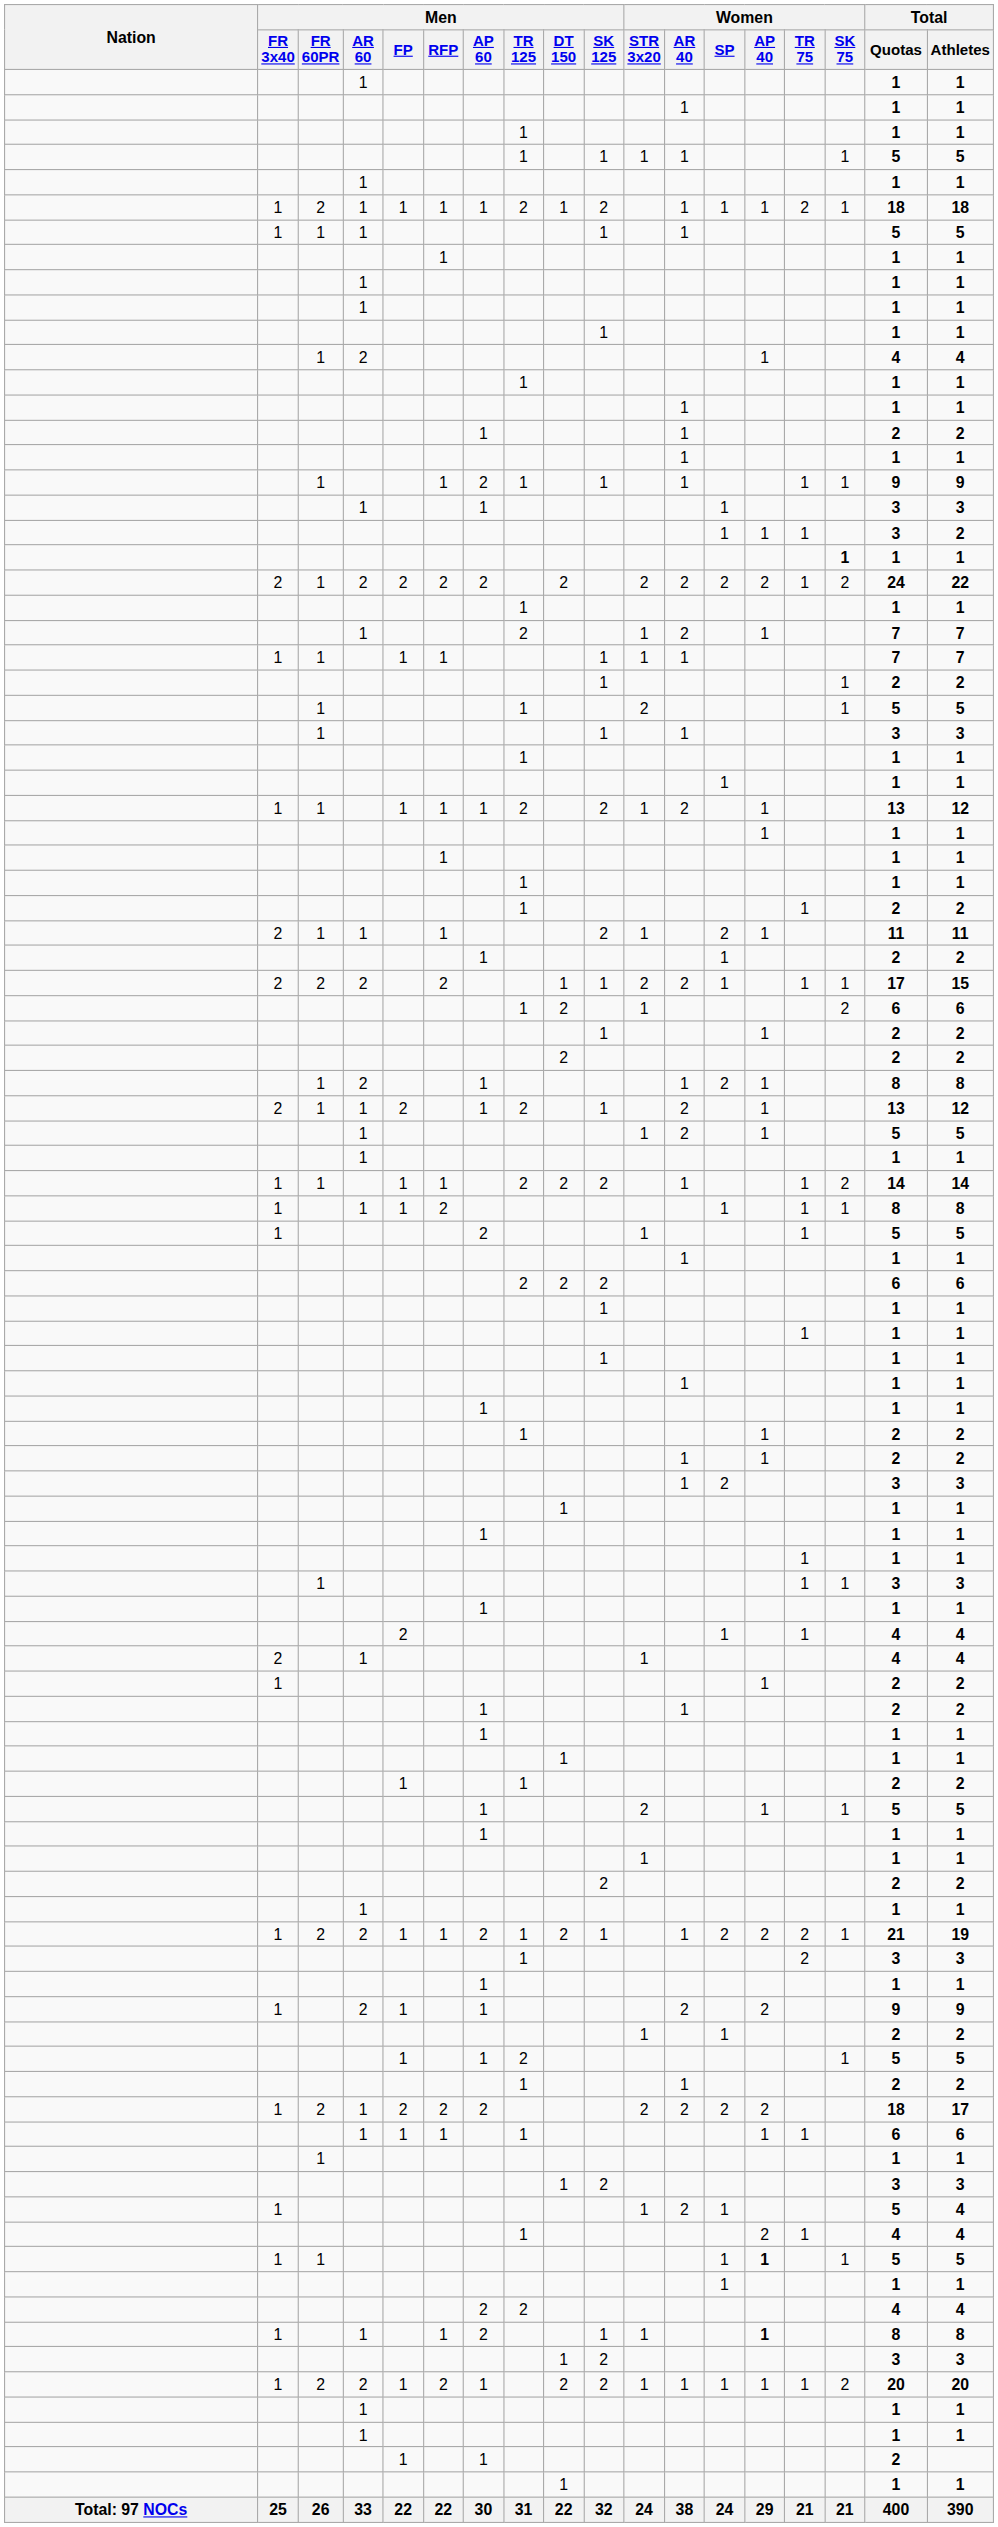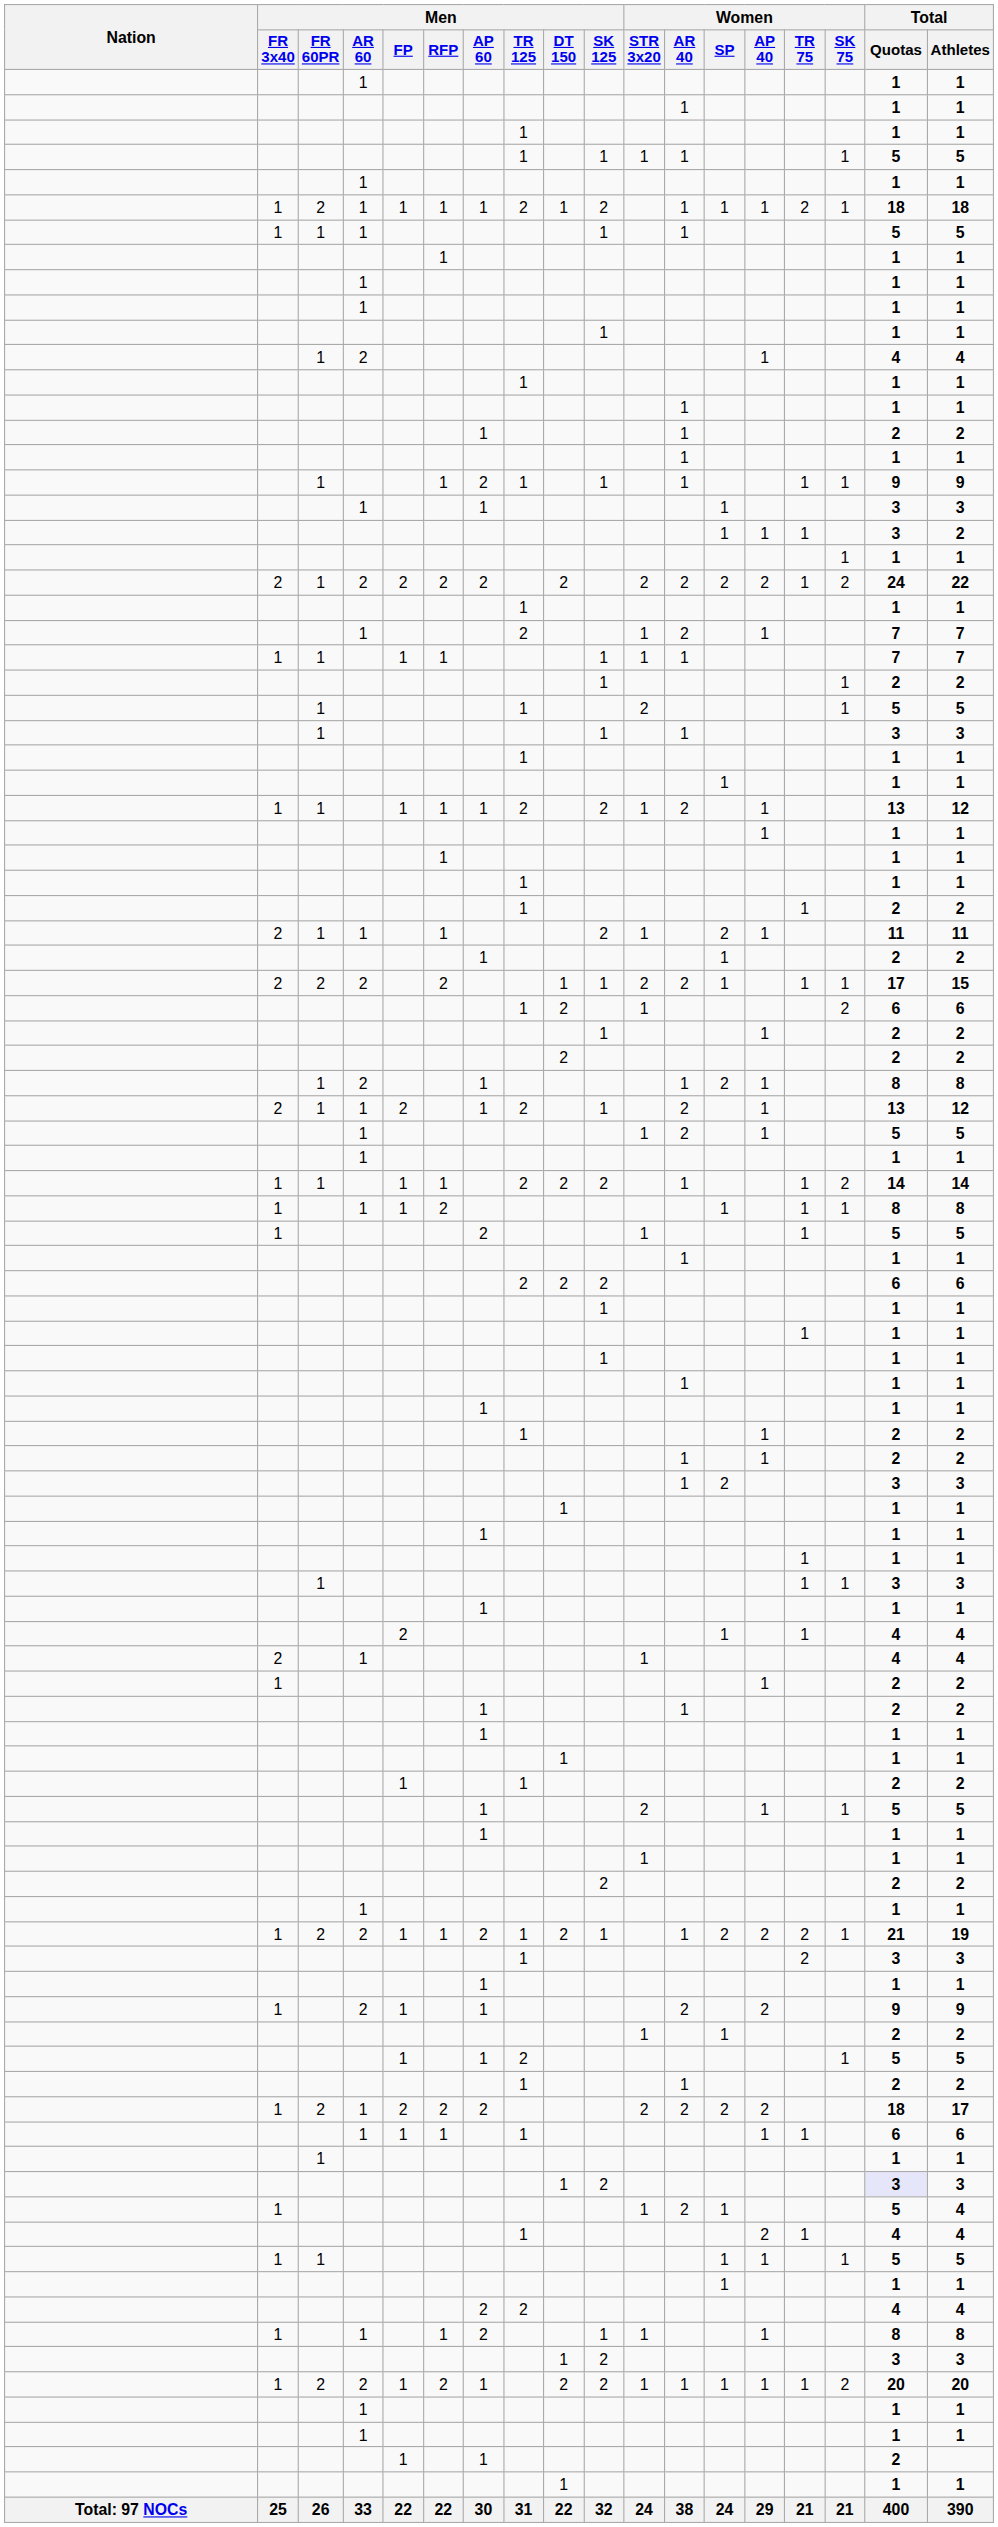row 22 | Women / SK 75: bold -> normal
row 87 | Total / Quotas: no background -> lavender background
row 90 | Women / AP 40: bold -> normal
row 93 | Women / AP 40: bold -> normal
